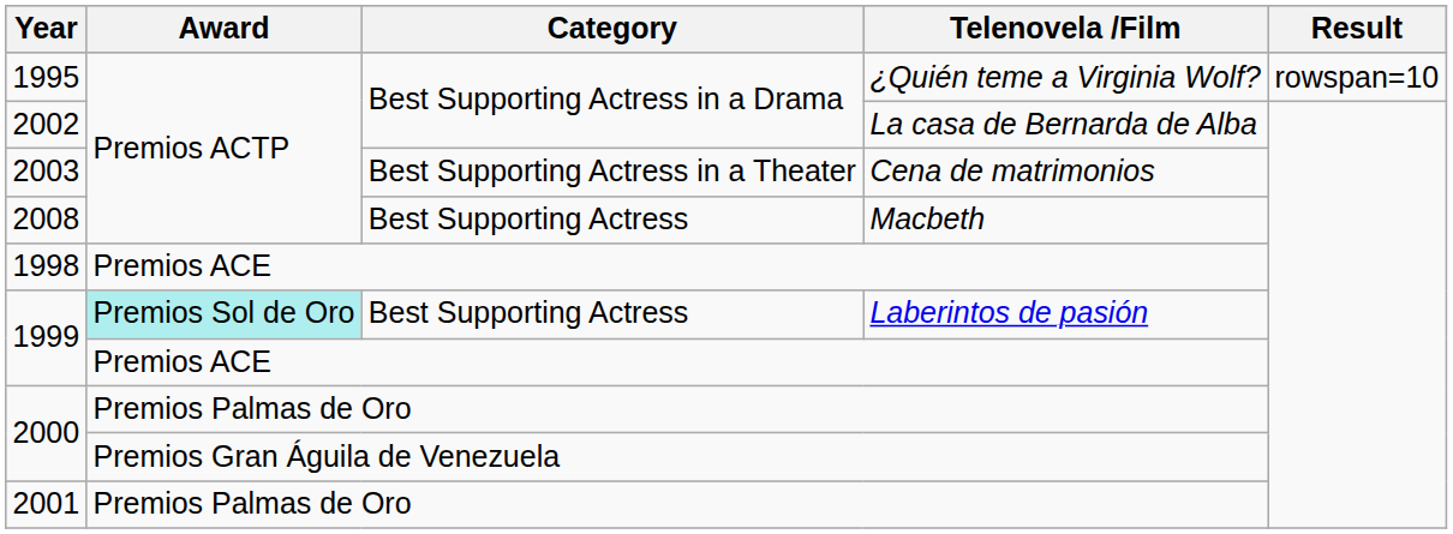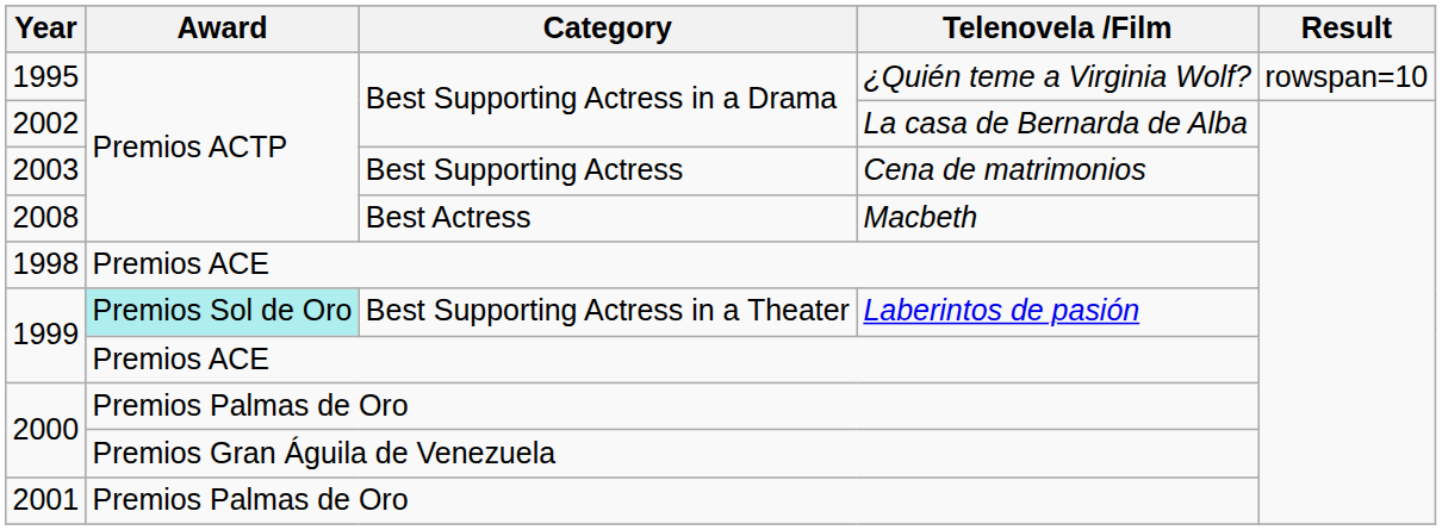2003 | Category: Best Supporting Actress in a Theater -> Best Supporting Actress
2008 | Category: Best Supporting Actress -> Best Actress
1999 / Laberintos de pasión | Category: Best Supporting Actress -> Best Supporting Actress in a Theater
